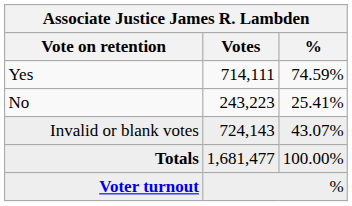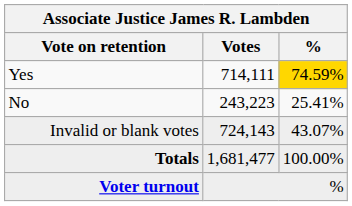Yes | %: no background -> gold background
